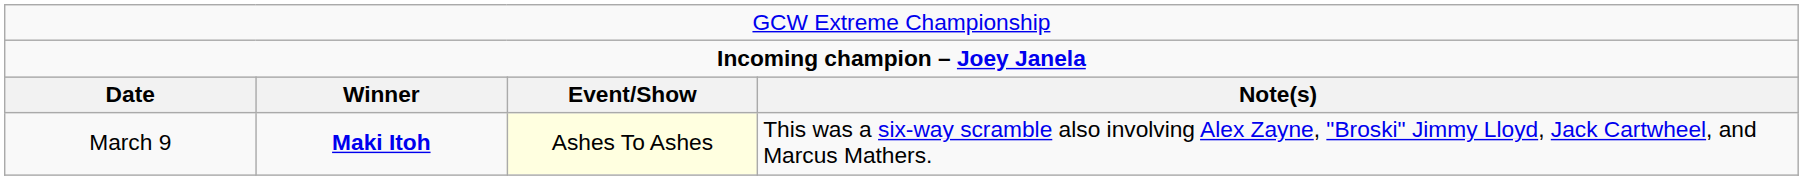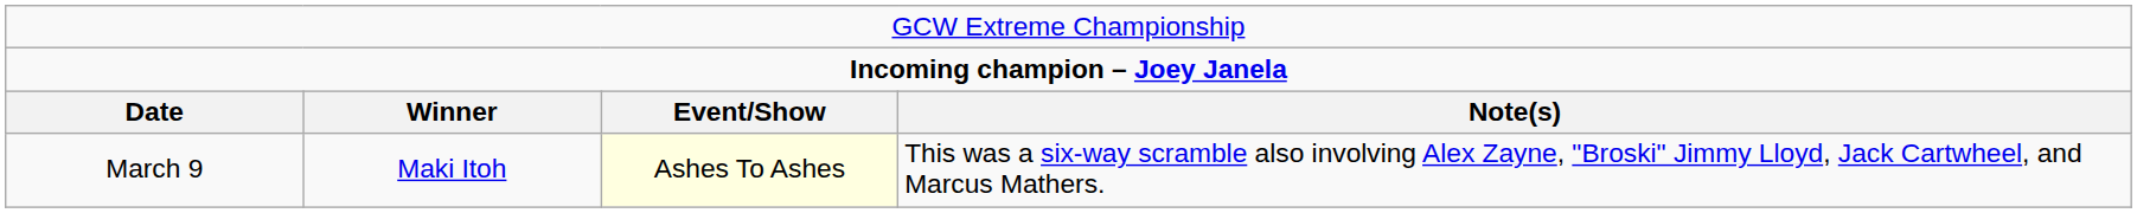March 9 | column 2: bold -> normal
